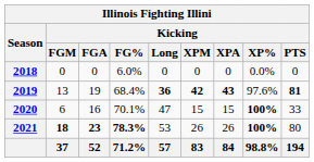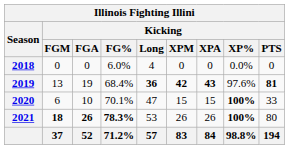2018 | Kicking / Long: 0 -> 4
2020 | Kicking / FGA: 16 -> 10
2021 | Kicking / FGA: 23 -> 26
